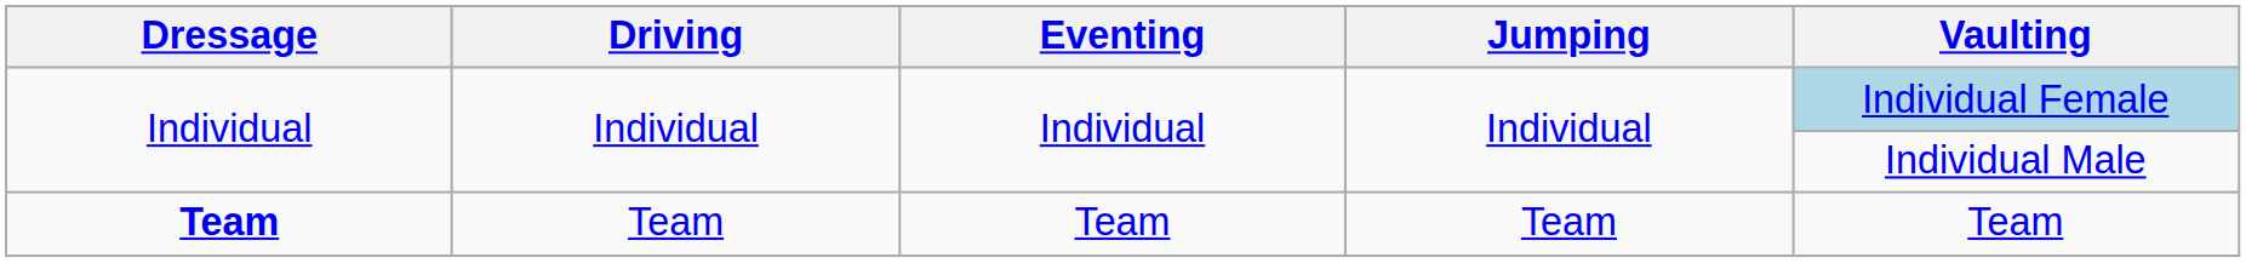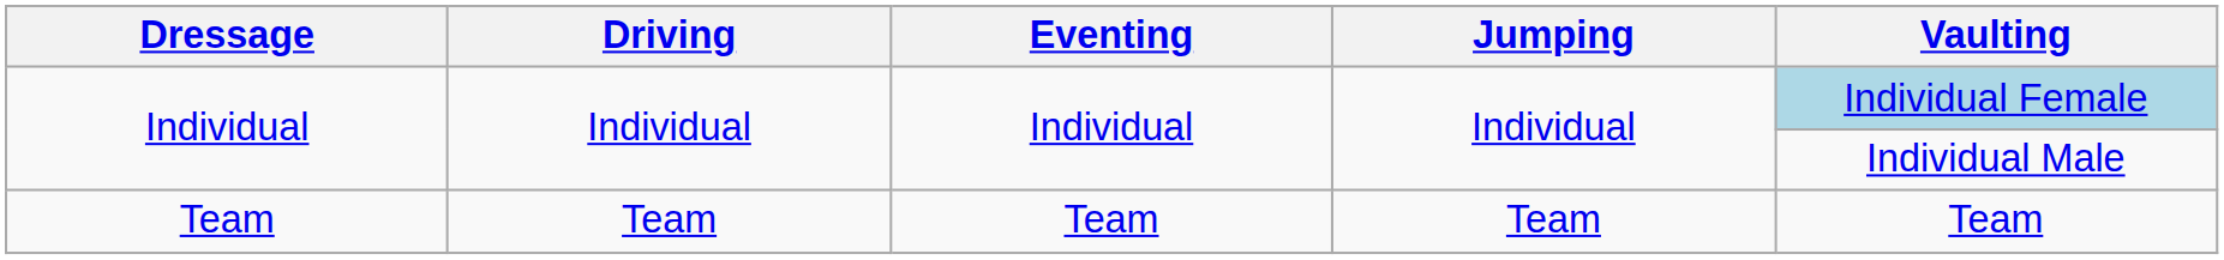row 4 | Dressage: bold -> normal
